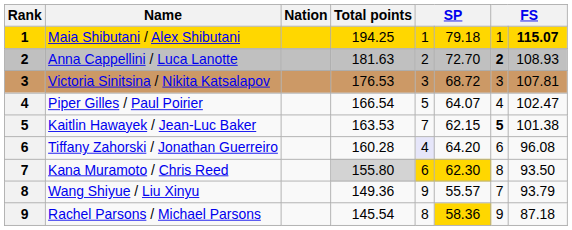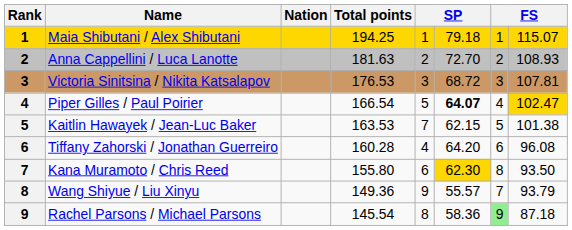Maia Shibutani / Alex Shibutani | column 8: bold -> normal
Anna Cappellini / Luca Lanotte | column 7: bold -> normal
Piper Gilles / Paul Poirier | column 6: normal -> bold
Piper Gilles / Paul Poirier | column 8: no background -> gold background
Kaitlin Hawayek / Jean-Luc Baker | column 7: bold -> normal
Tiffany Zahorski / Jonathan Guerreiro | column 5: lavender background -> no background
Kana Muramoto / Chris Reed | Total points: lightgrey background -> no background
Kana Muramoto / Chris Reed | column 5: gold background -> no background
Rachel Parsons / Michael Parsons | column 6: gold background -> no background
Rachel Parsons / Michael Parsons | column 7: no background -> lightgreen background
